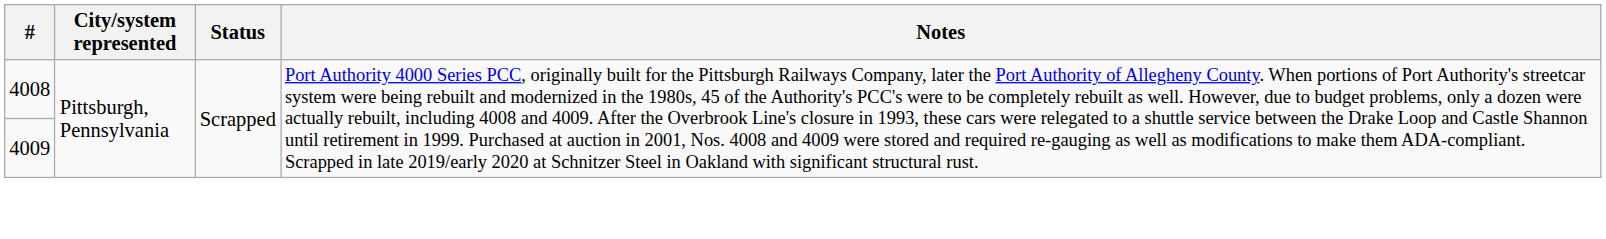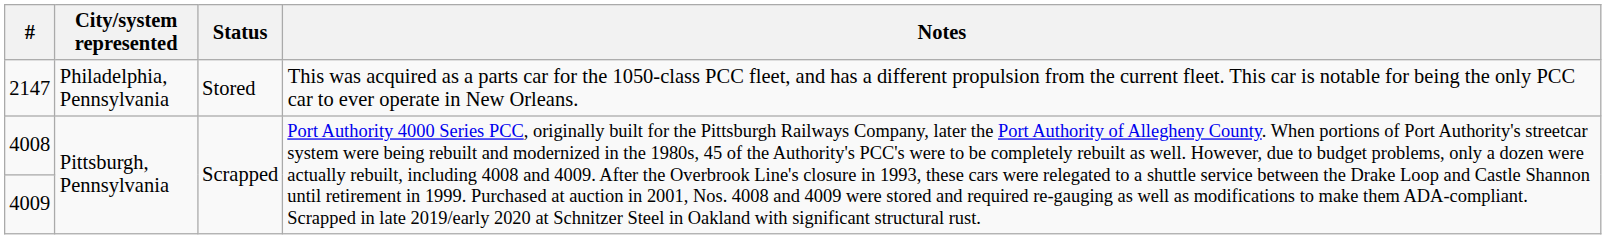+ row: 2147 | Philadelphia, Pennsylvania | Stored | This was acquired as a parts car for the 1050-class PCC fleet, and has a different propulsion from the current fleet. This car is notable for being the only PCC car to ever operate in New Orleans.
